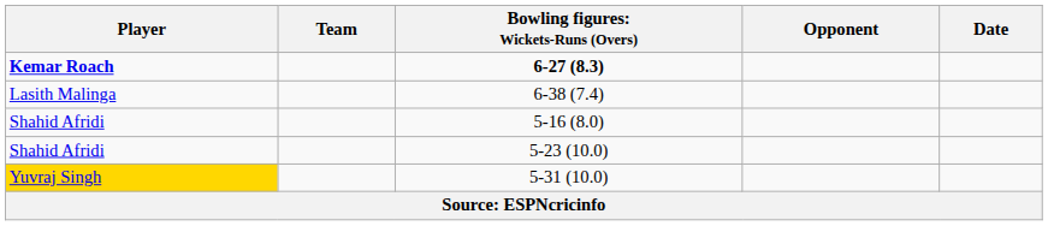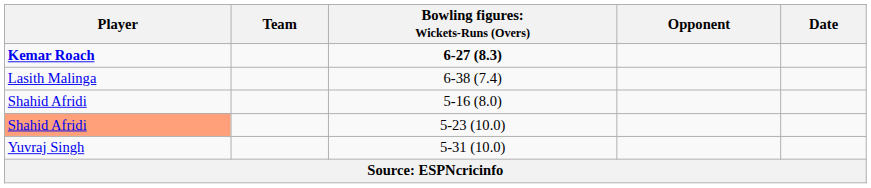5-23 (10.0) | Player: no background -> lightsalmon background
5-31 (10.0) | Player: gold background -> no background
